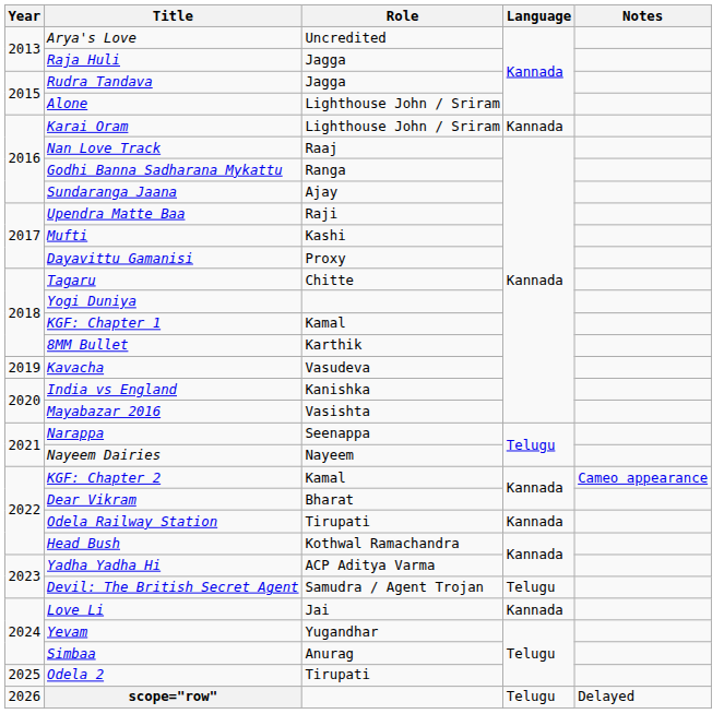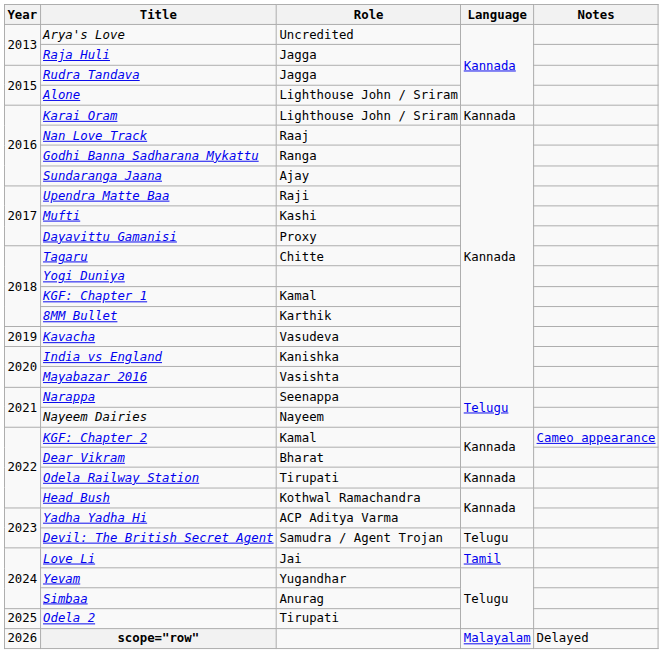Love Li | Language: Kannada -> Tamil
scope="row" | Language: Telugu -> Malayalam
